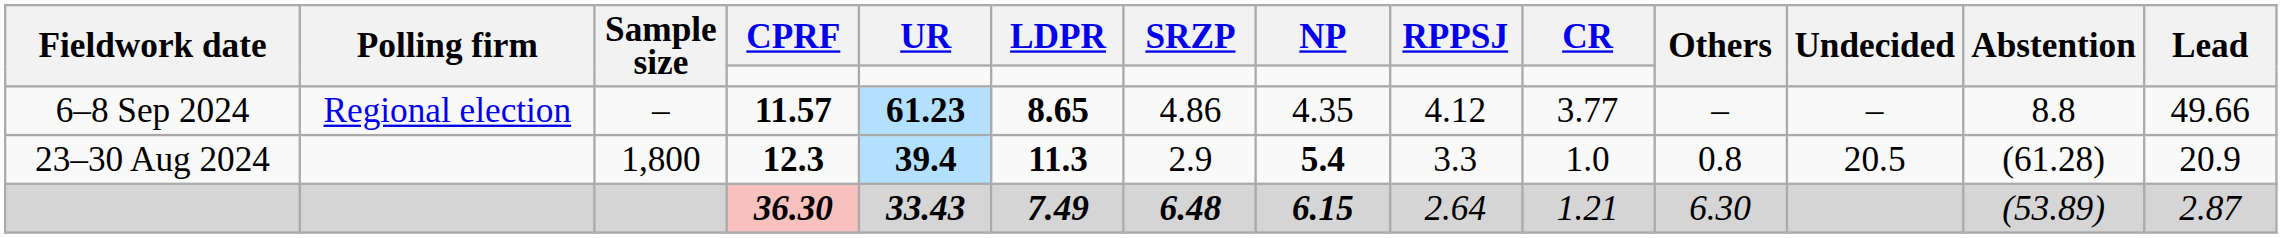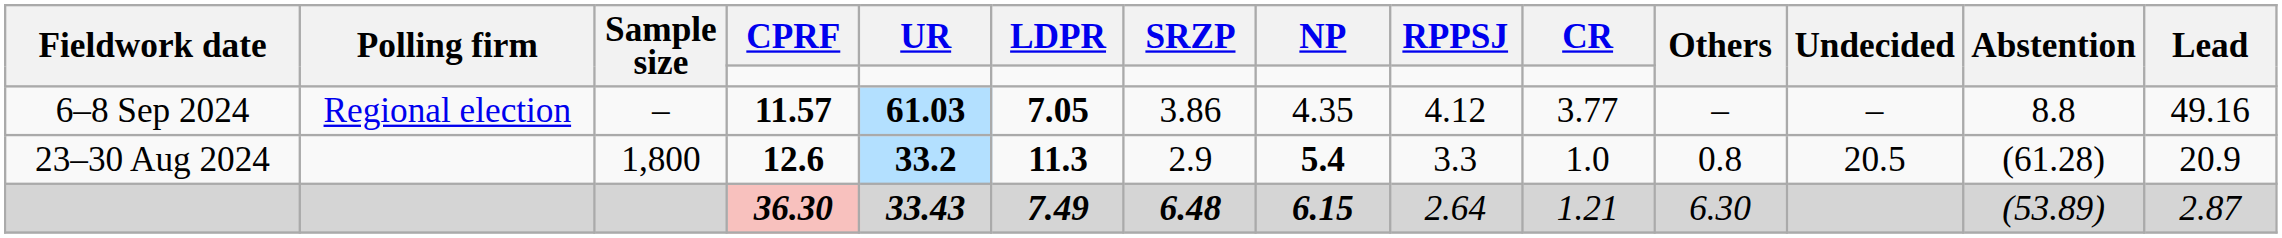6–8 Sep 2024 | UR: 61.23 -> 61.03
6–8 Sep 2024 | LDPR: 8.65 -> 7.05
6–8 Sep 2024 | SRZP: 4.86 -> 3.86
6–8 Sep 2024 | Lead: 49.66 -> 49.16
23–30 Aug 2024 | CPRF: 12.3 -> 12.6
23–30 Aug 2024 | UR: 39.4 -> 33.2
